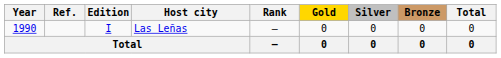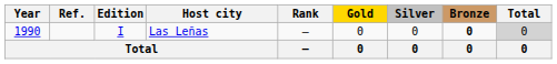Las Leñas | Bronze: normal -> bold
Las Leñas | Total: no background -> lightgrey background
